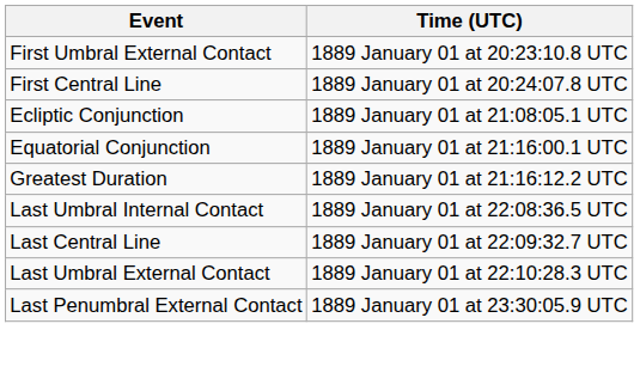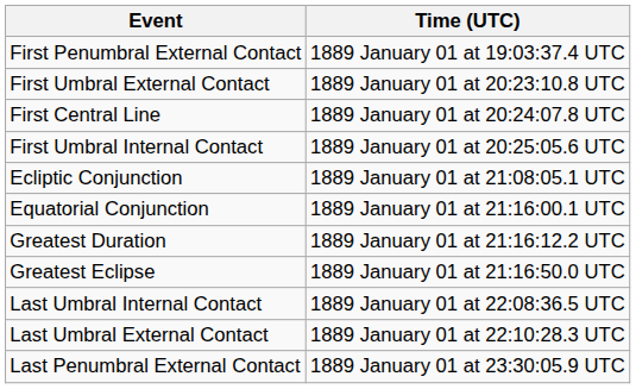+ row: First Penumbral External Contact | 1889 January 01 at 19:03:37.4 UTC
+ row: First Umbral Internal Contact | 1889 January 01 at 20:25:05.6 UTC
+ row: Greatest Eclipse | 1889 January 01 at 21:16:50.0 UTC
- row: Last Central Line | 1889 January 01 at 22:09:32.7 UTC
